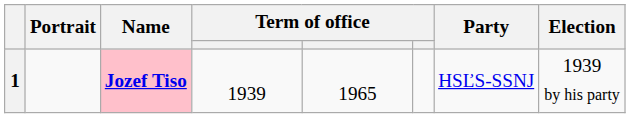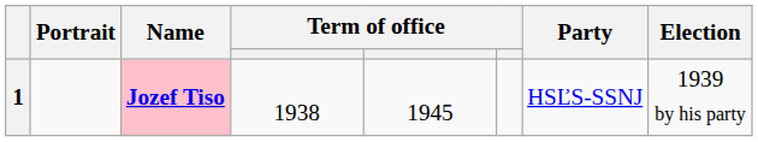1 | column 4: 1939 -> 1938
1 | column 5: 1965 -> 1945
